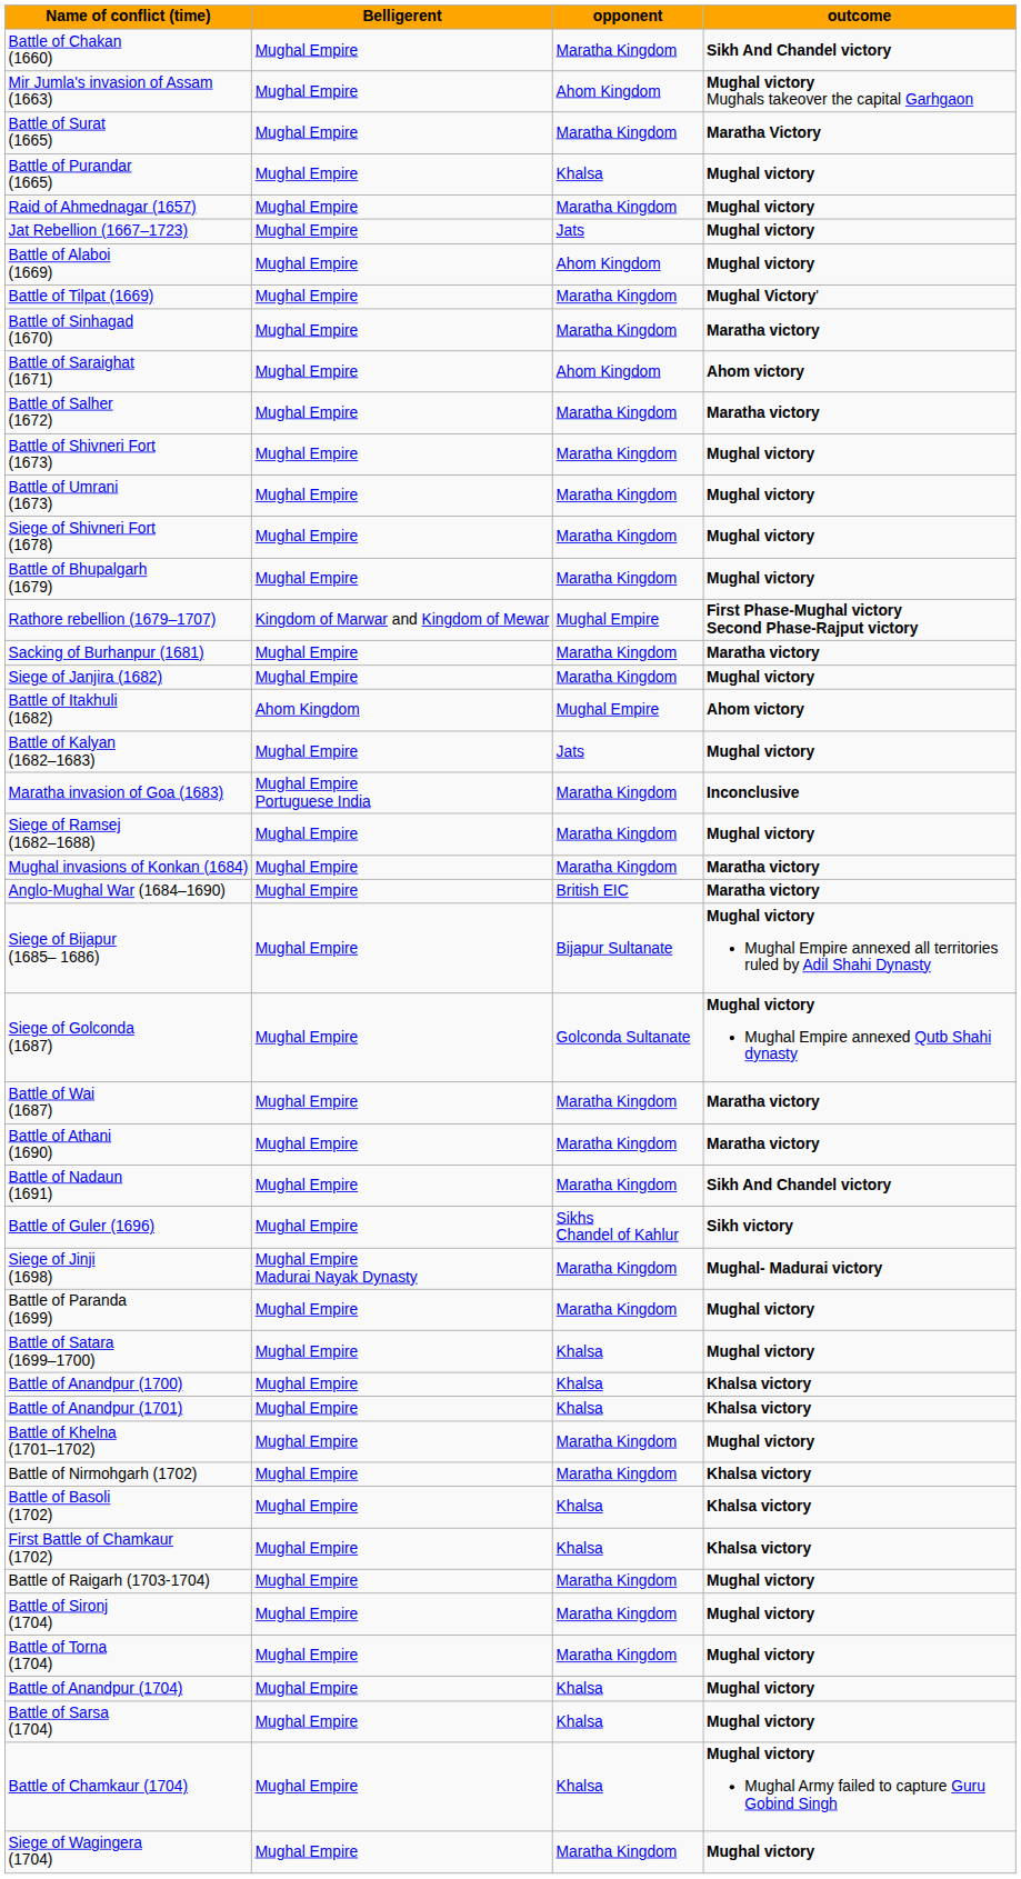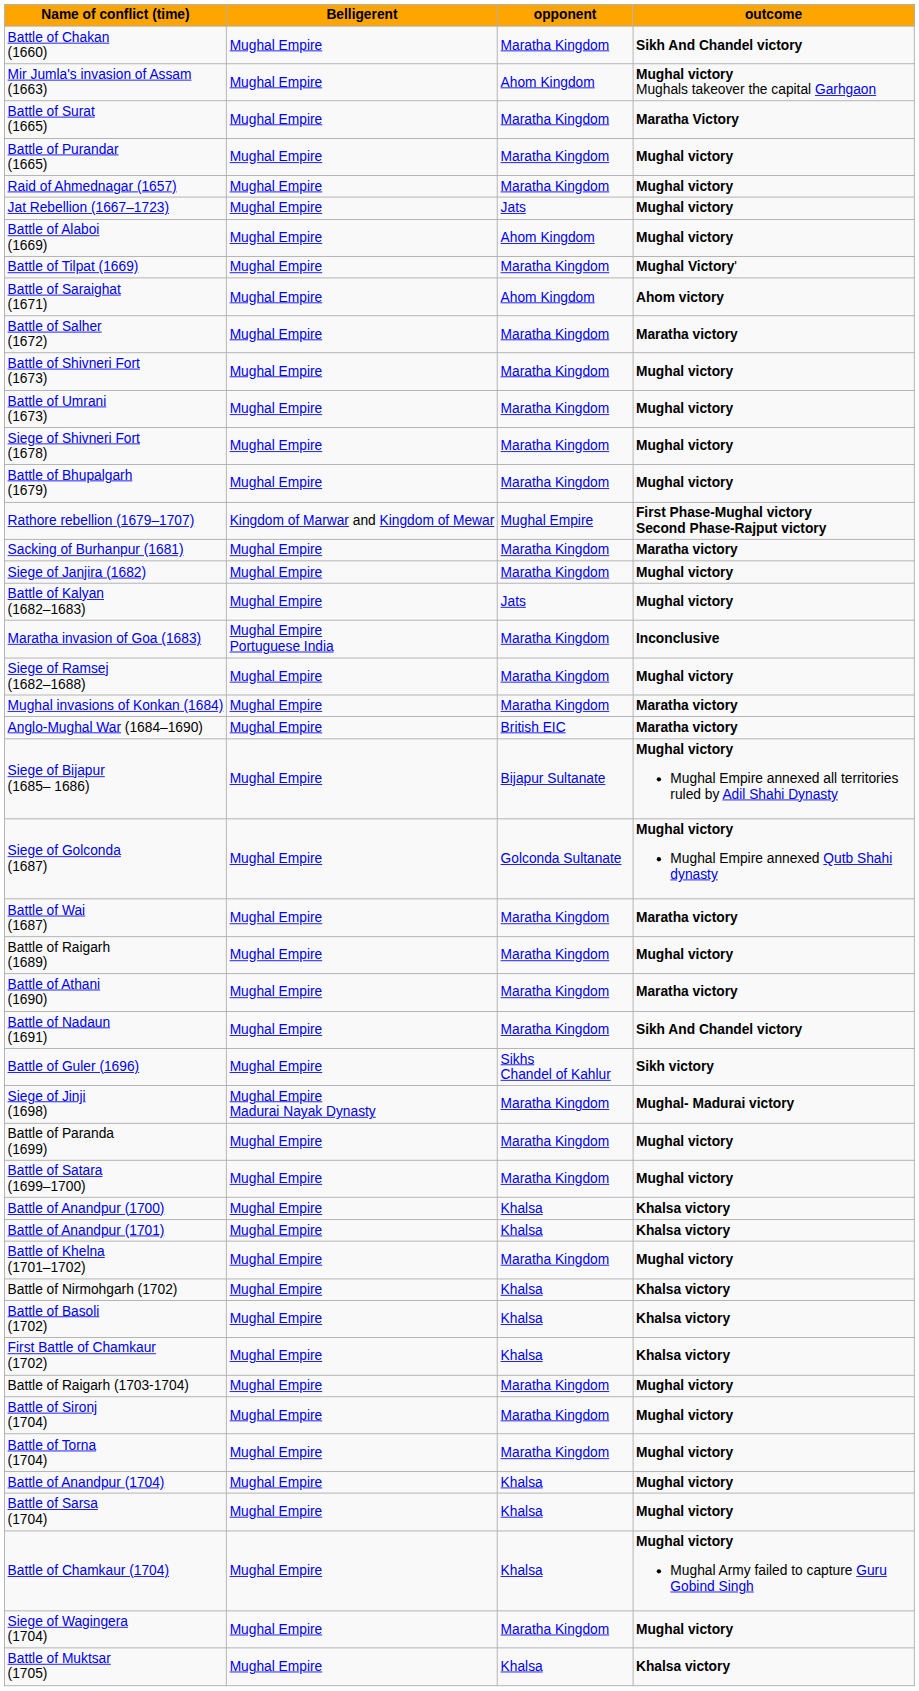Battle of Purandar (1665) | opponent: Khalsa -> Maratha Kingdom
- row: Battle of Sinhagad (1670) | Mughal Empire | Maratha Kingdom | Maratha victory
- row: Battle of Itakhuli (1682) | Ahom Kingdom | Mughal Empire | Ahom victory
+ row: Battle of Raigarh (1689) | Mughal Empire | Maratha Kingdom | Mughal victory
Battle of Satara (1699–1700) | opponent: Khalsa -> Maratha Kingdom
Battle of Nirmohgarh (1702) | opponent: Maratha Kingdom -> Khalsa
+ row: Battle of Muktsar (1705) | Mughal Empire | Khalsa | Khalsa victory
